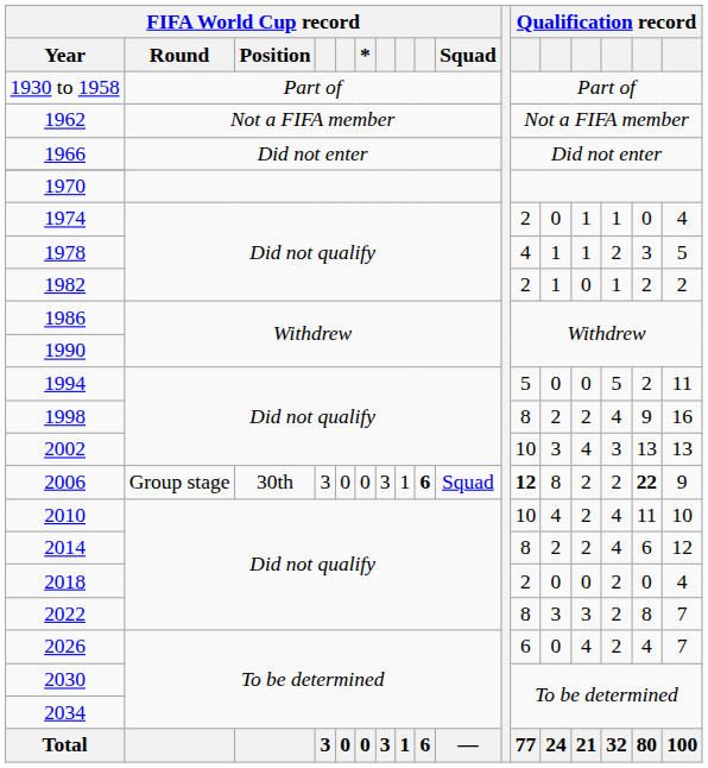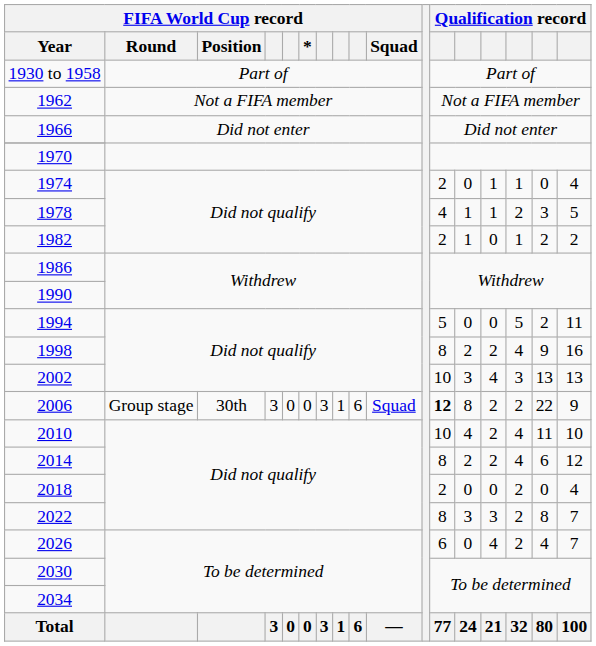2006 | column 9: bold -> normal
2006 | column 16: bold -> normal
